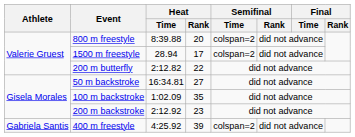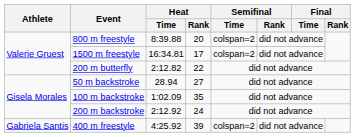1500 m freestyle | Heat / Time: 28.94 -> 16:34.81
50 m backstroke | Heat / Time: 16:34.81 -> 28.94
200 m backstroke | Heat / Rank: 23 -> 24
